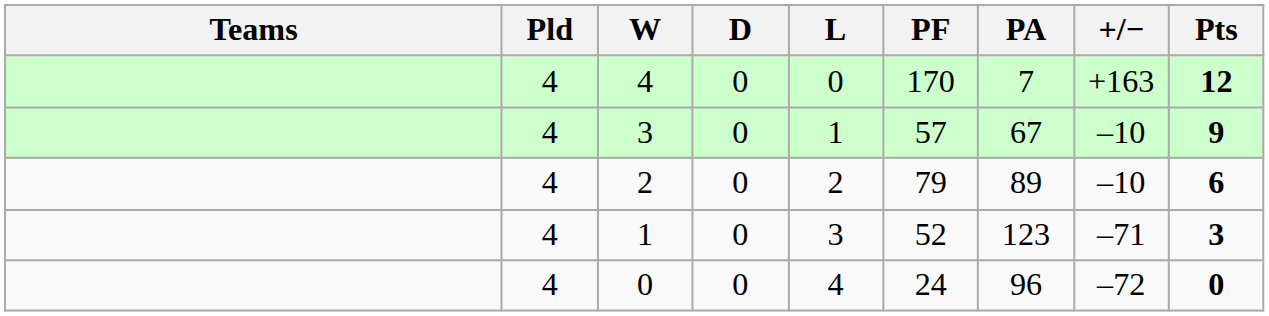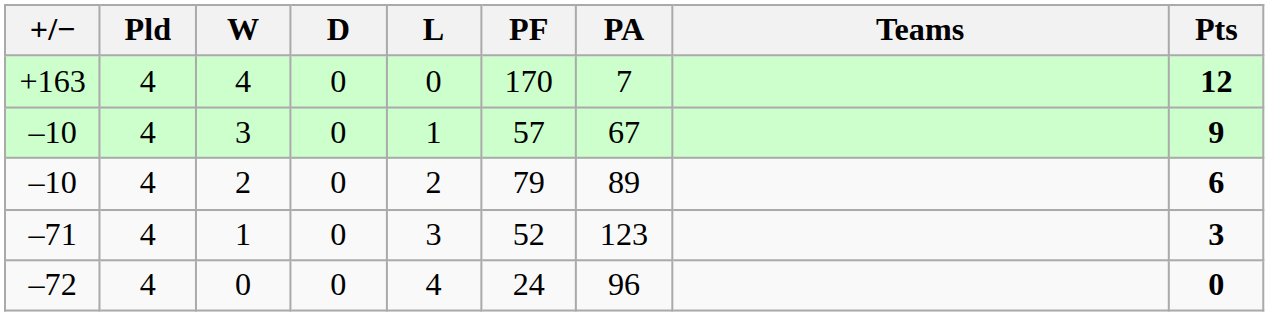columns swapped: Teams <-> +/−
